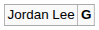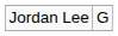Jordan Lee | column 2: bold -> normal
